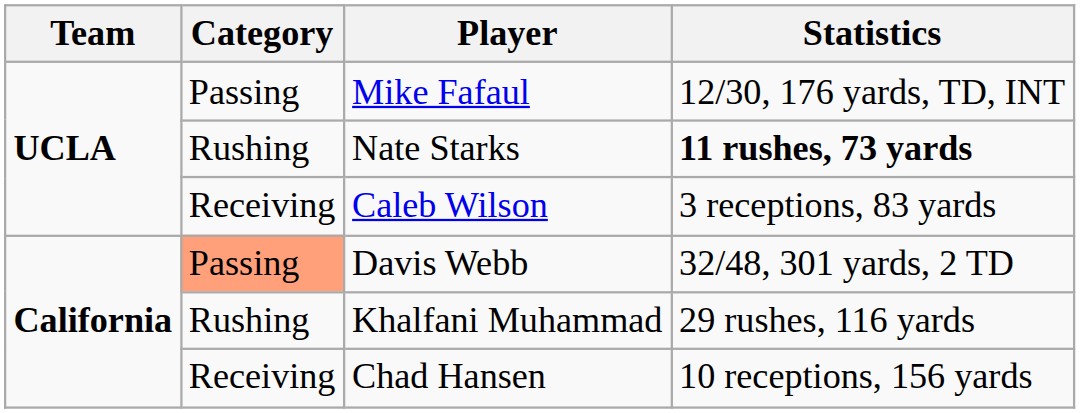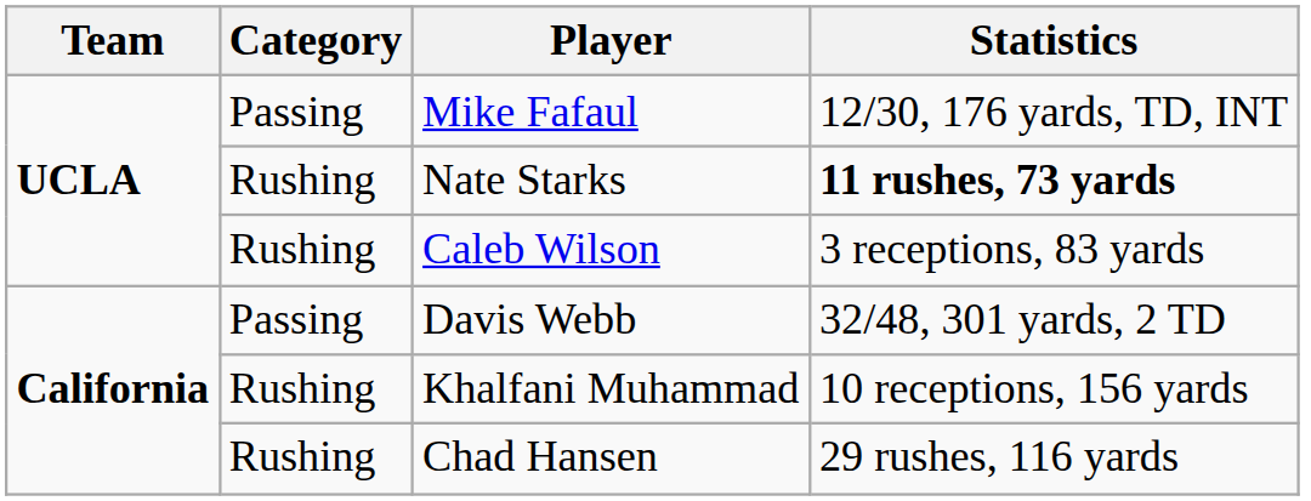Caleb Wilson | Category: Receiving -> Rushing
Davis Webb | Category: lightsalmon background -> no background
Khalfani Muhammad | Statistics: 29 rushes, 116 yards -> 10 receptions, 156 yards
Chad Hansen | Category: Receiving -> Rushing
Chad Hansen | Statistics: 10 receptions, 156 yards -> 29 rushes, 116 yards
